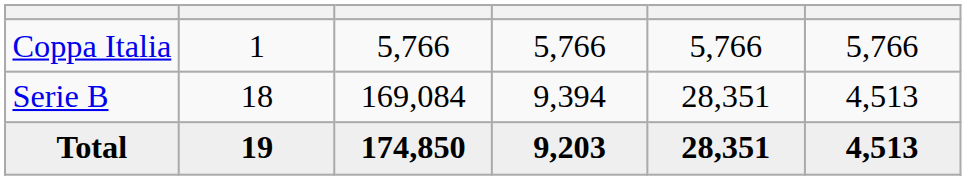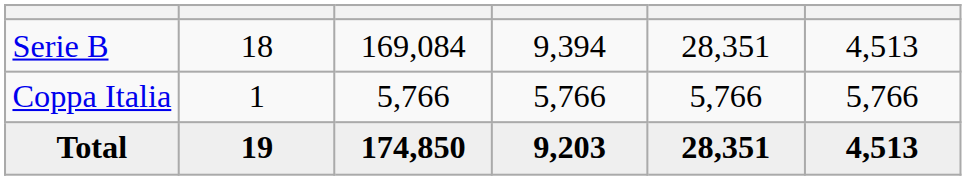rows swapped: Serie B <-> Coppa Italia
